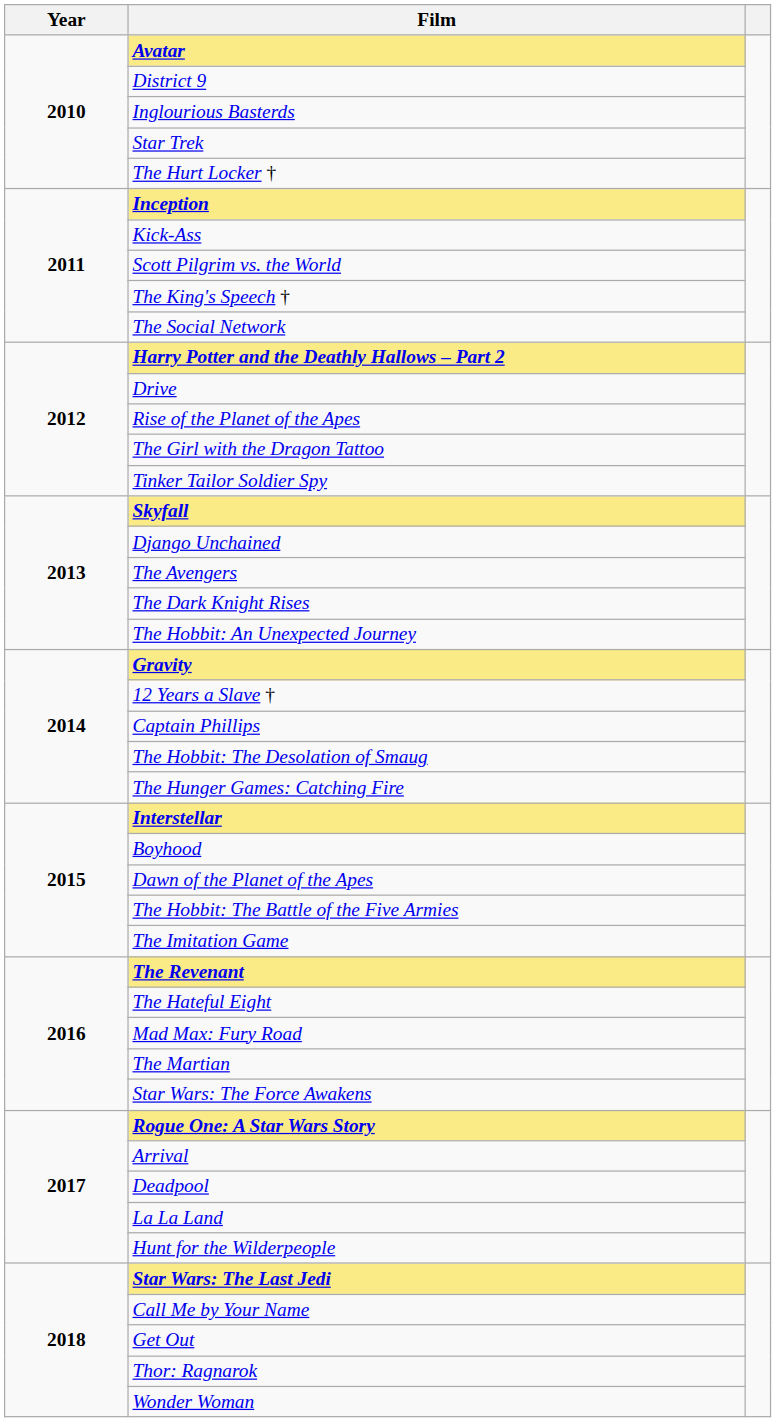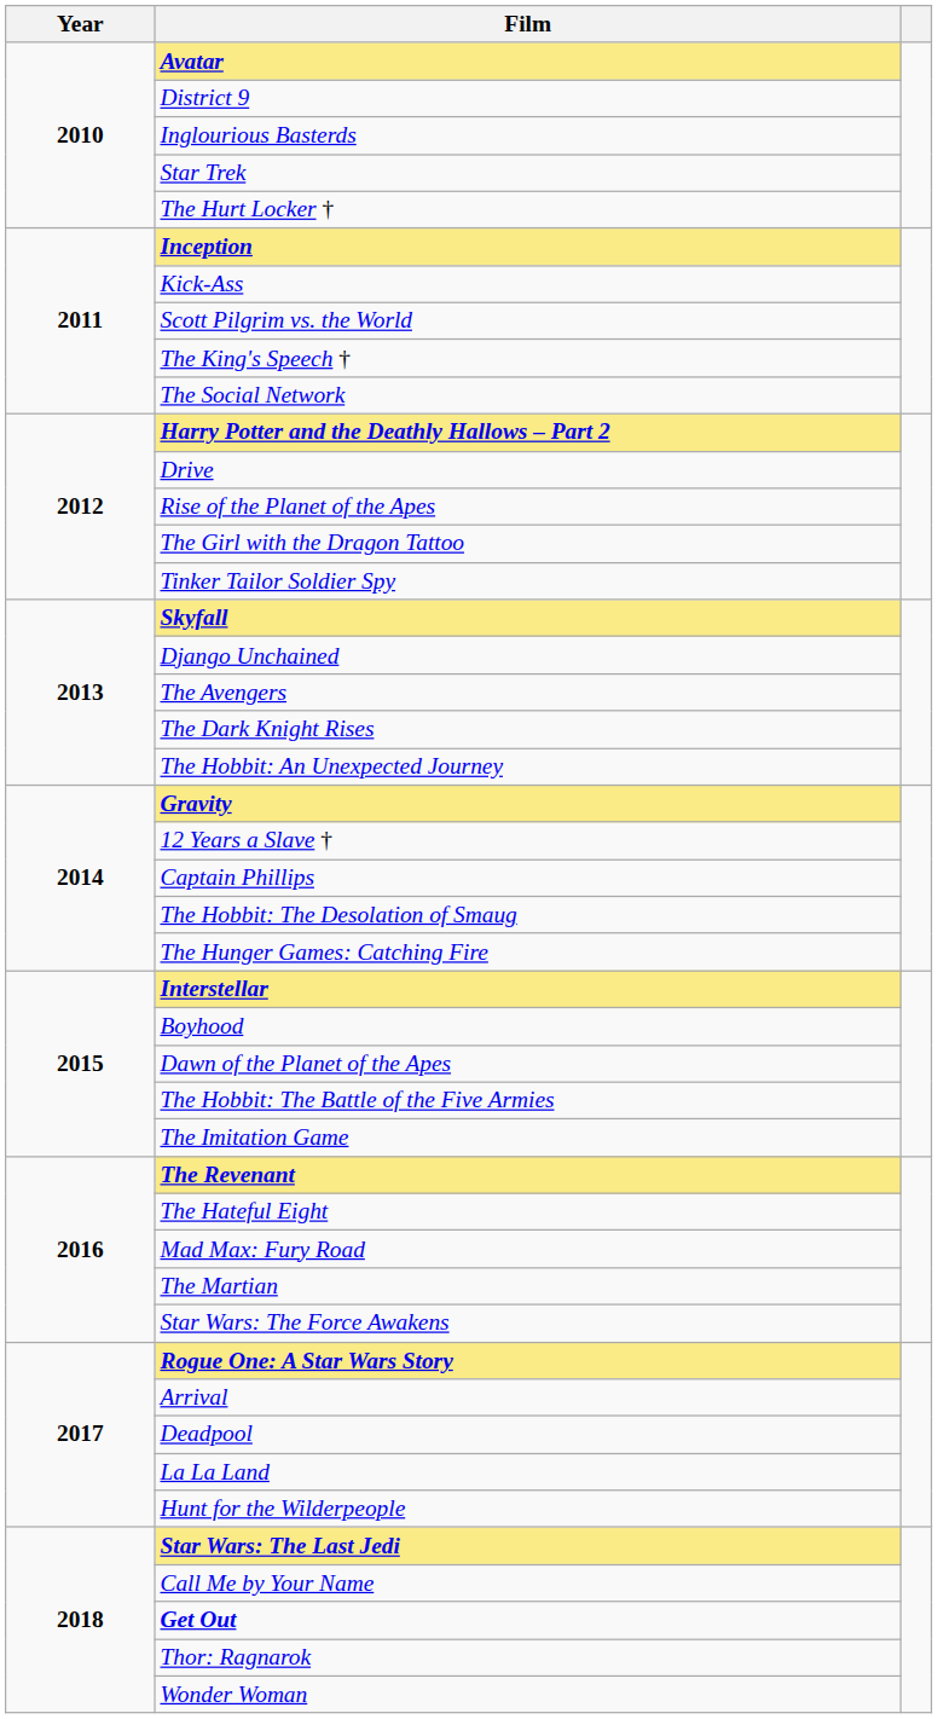Get Out | Film: normal -> bold
